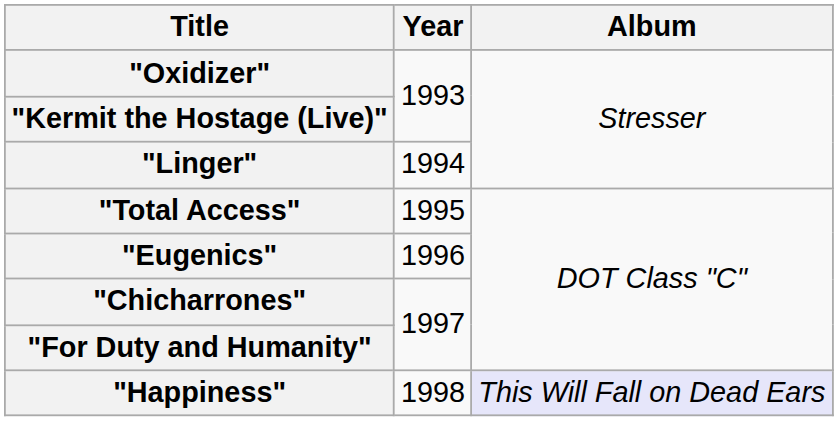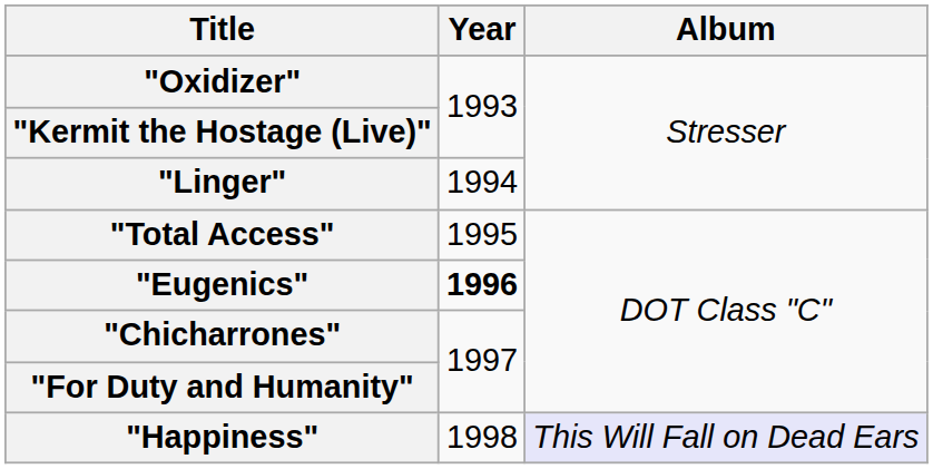"Eugenics" | Year: normal -> bold
